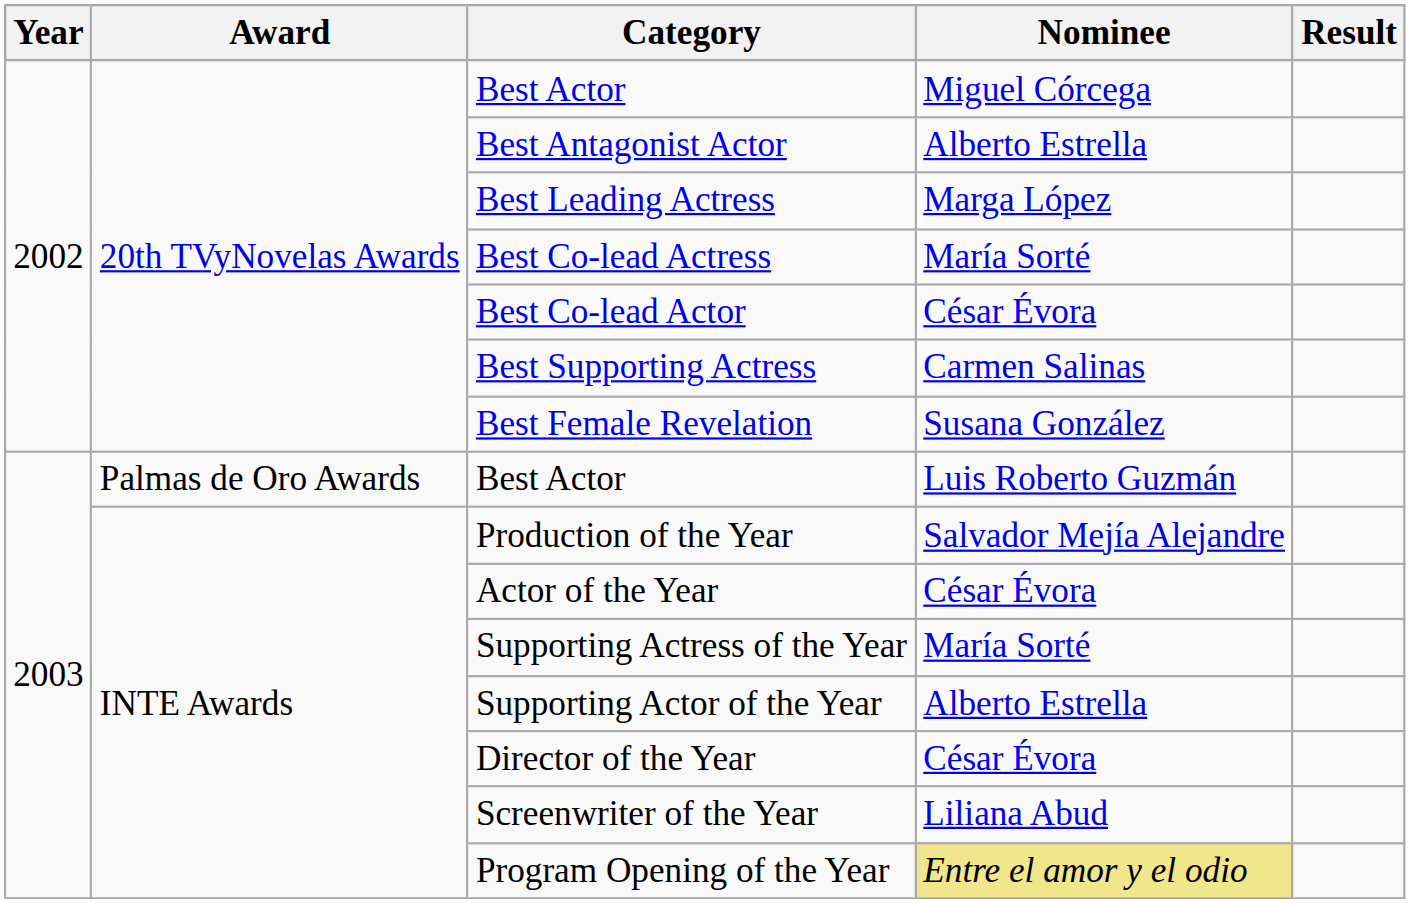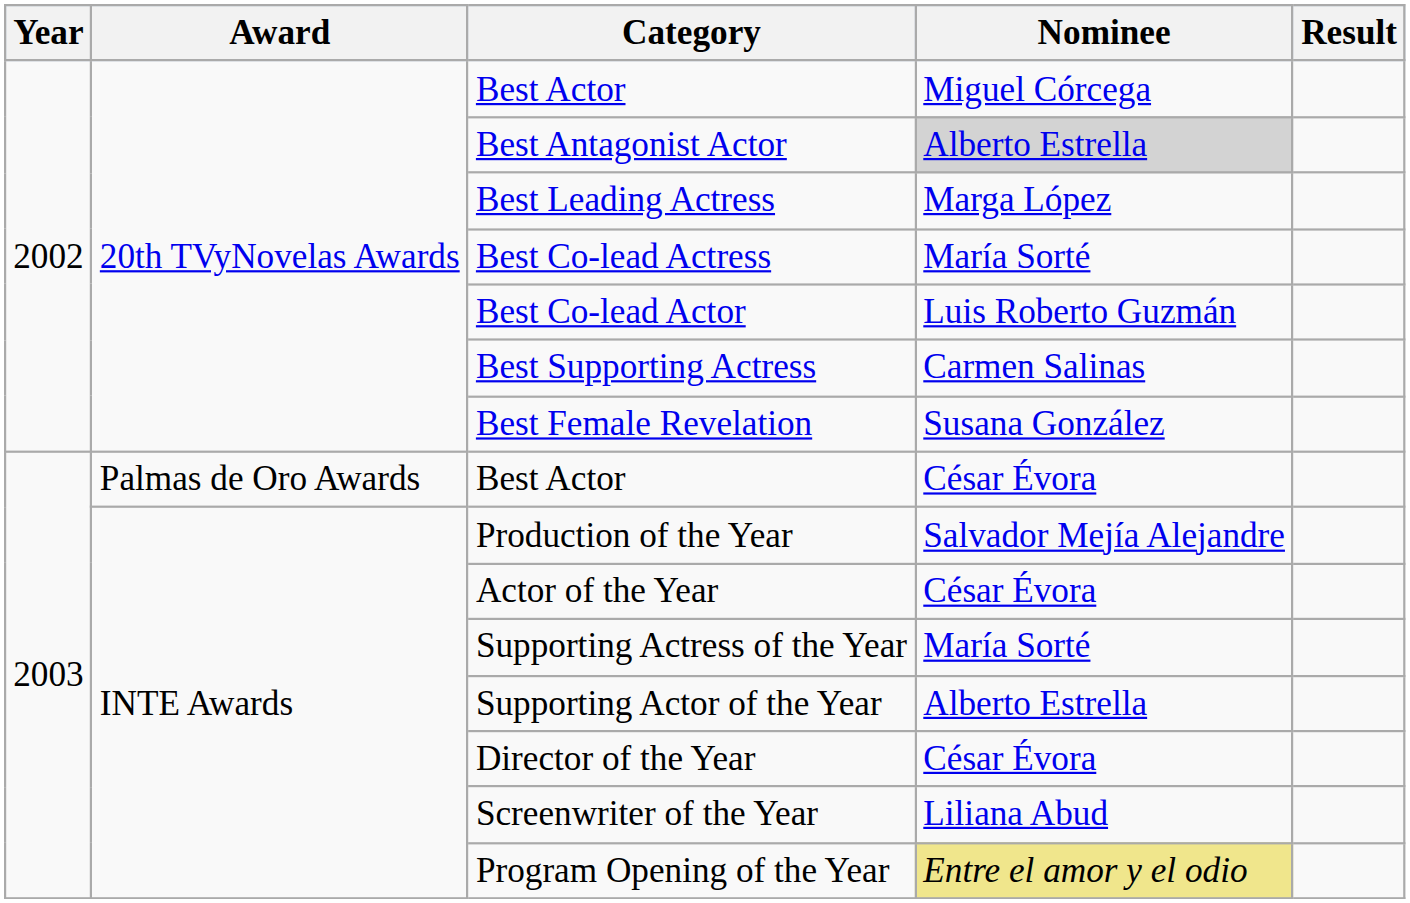Best Antagonist Actor | Nominee: no background -> lightgrey background
Best Co-lead Actor | Nominee: César Évora -> Luis Roberto Guzmán
Palmas de Oro Awards / Best Actor | Nominee: Luis Roberto Guzmán -> César Évora
